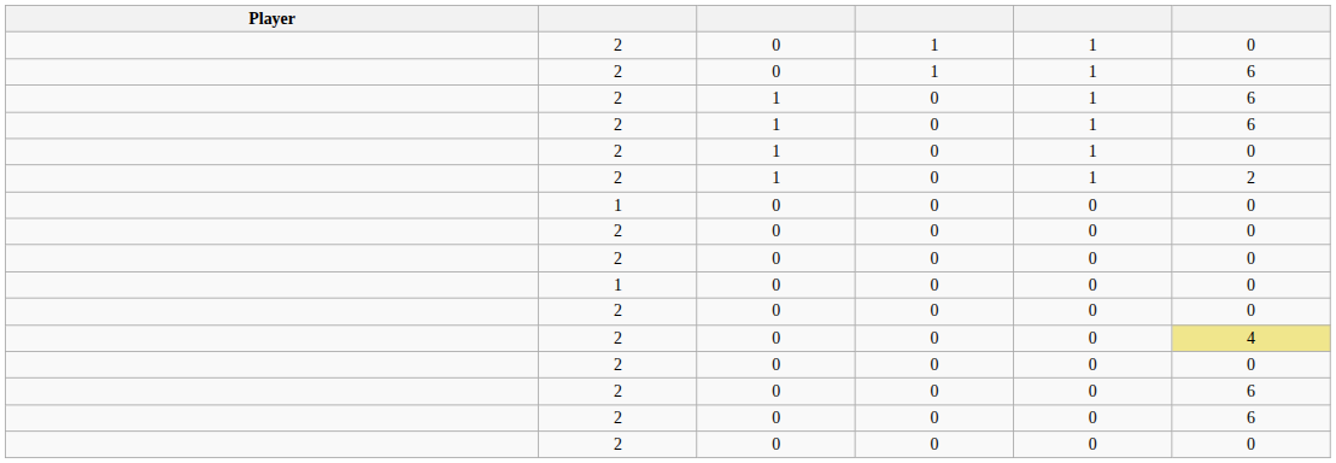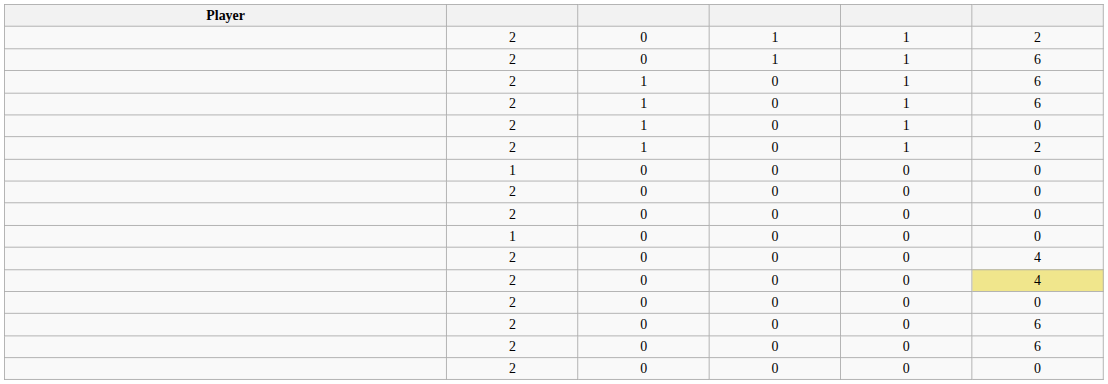row 2 | column 6: 0 -> 2
row 12 | column 6: 0 -> 4
